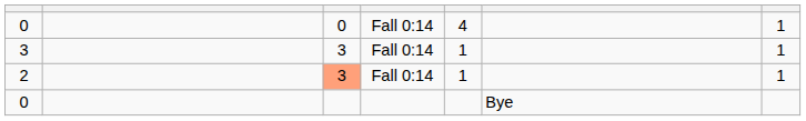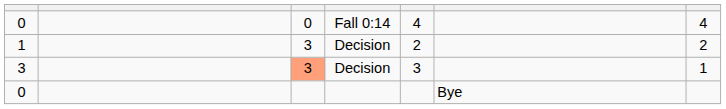row 2 | column 7: 1 -> 4
row 3 | column 1: 3 -> 1
row 3 | column 4: Fall 0:14 -> Decision
row 3 | column 5: 1 -> 2
row 3 | column 7: 1 -> 2
row 4 | column 1: 2 -> 3
row 4 | column 4: Fall 0:14 -> Decision
row 4 | column 5: 1 -> 3
